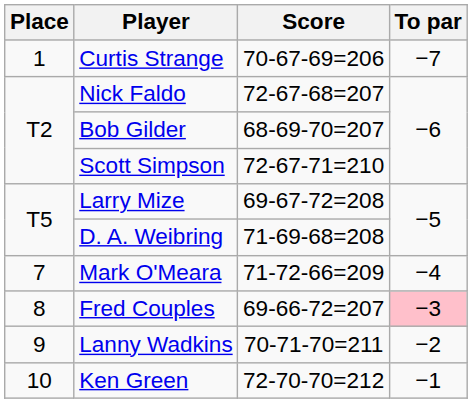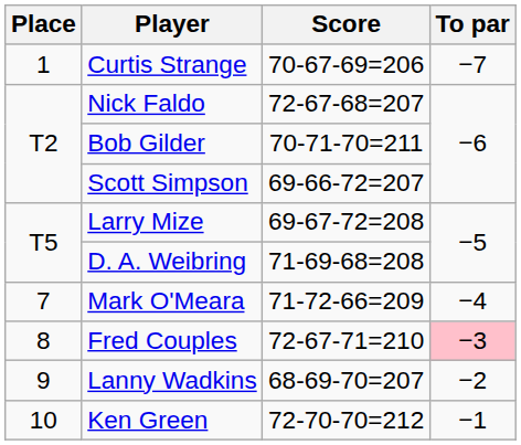Bob Gilder | Score: 68-69-70=207 -> 70-71-70=211
Scott Simpson | Score: 72-67-71=210 -> 69-66-72=207
Fred Couples | Score: 69-66-72=207 -> 72-67-71=210
Lanny Wadkins | Score: 70-71-70=211 -> 68-69-70=207
